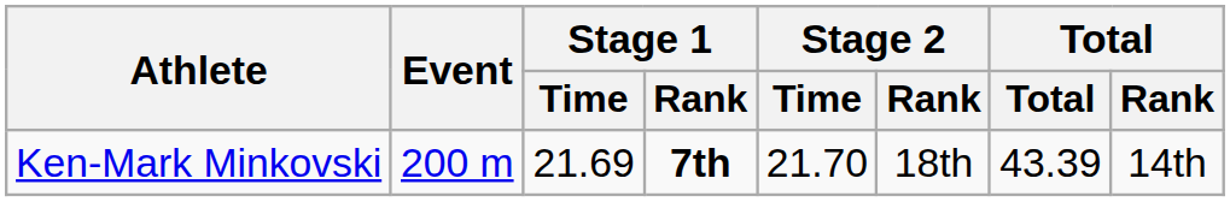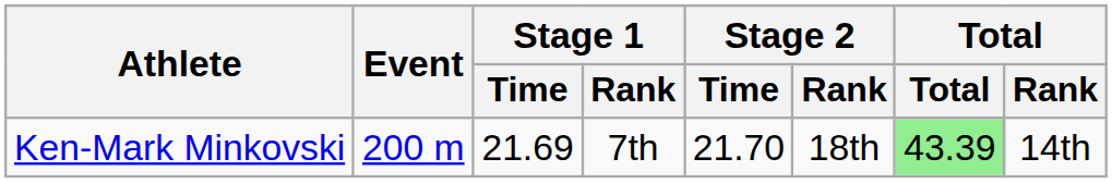Ken-Mark Minkovski | Stage 1 / Rank: bold -> normal
Ken-Mark Minkovski | Total: no background -> lightgreen background
